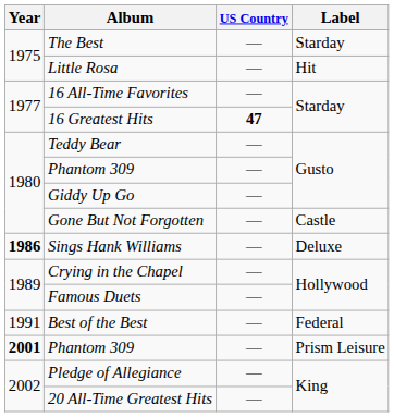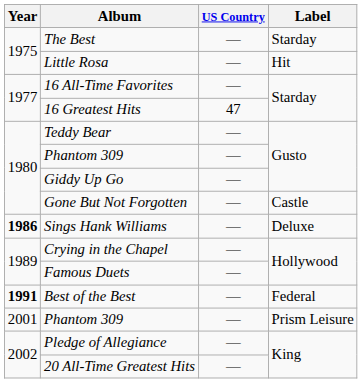16 Greatest Hits | US Country: bold -> normal
Best of the Best | Year: normal -> bold
Phantom 309 / Prism Leisure | Year: bold -> normal
